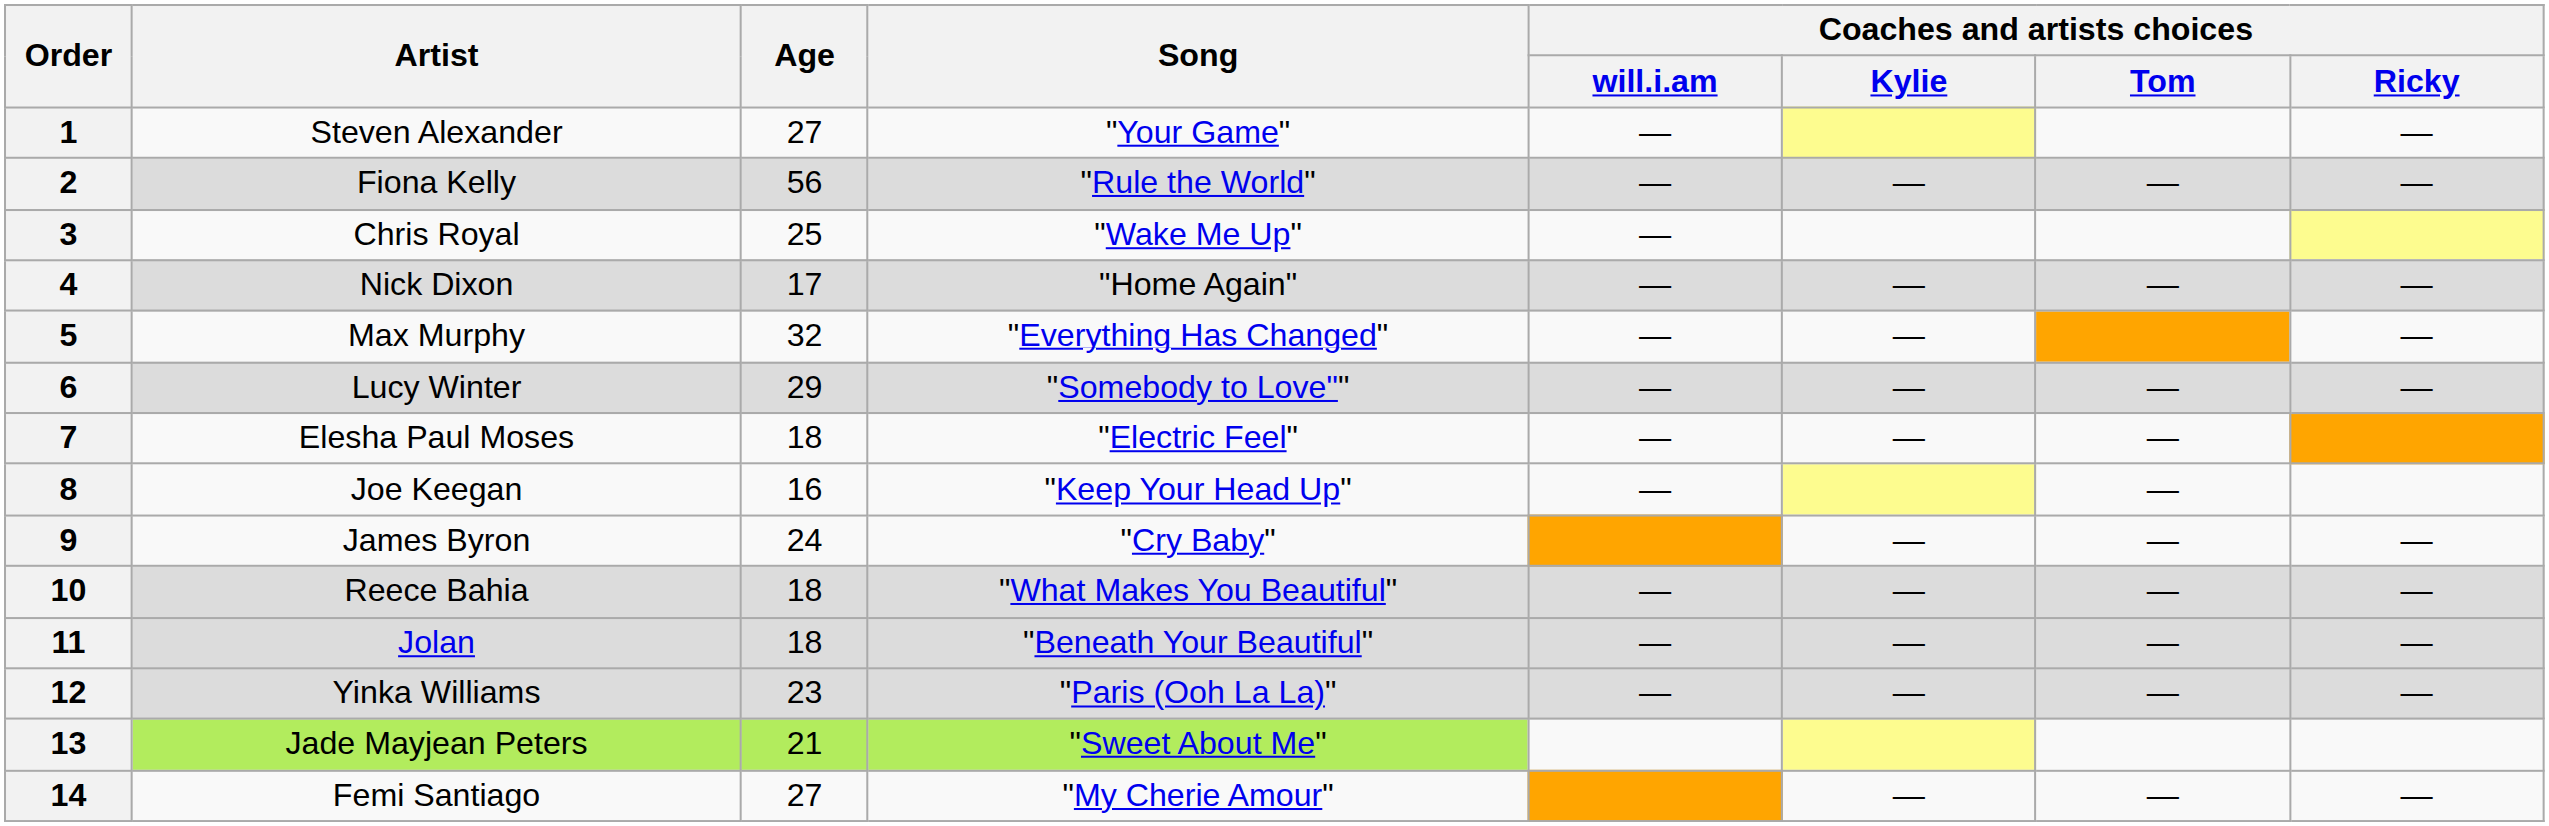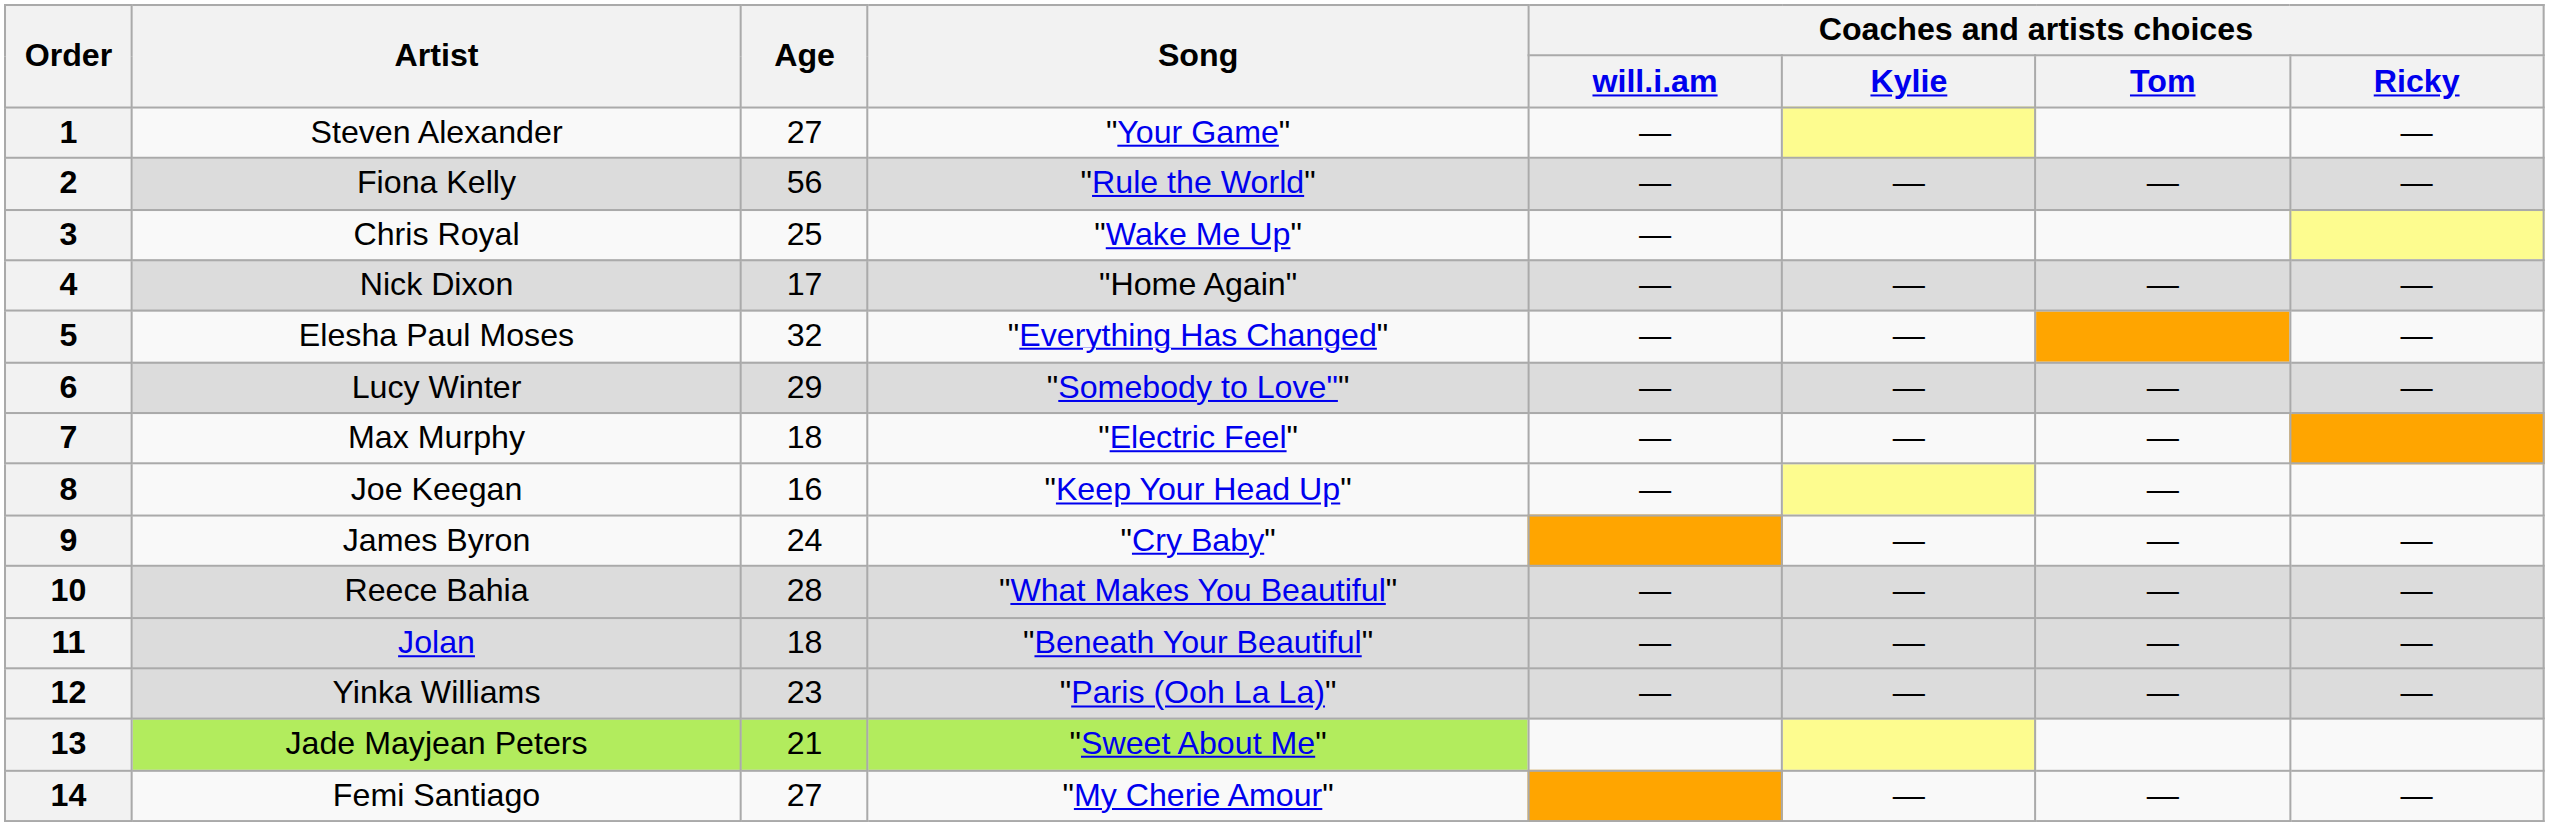5 | Artist: Max Murphy -> Elesha Paul Moses
7 | Artist: Elesha Paul Moses -> Max Murphy
10 | Age: 18 -> 28
